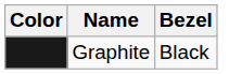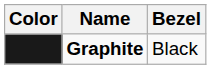Graphite | Name: normal -> bold
